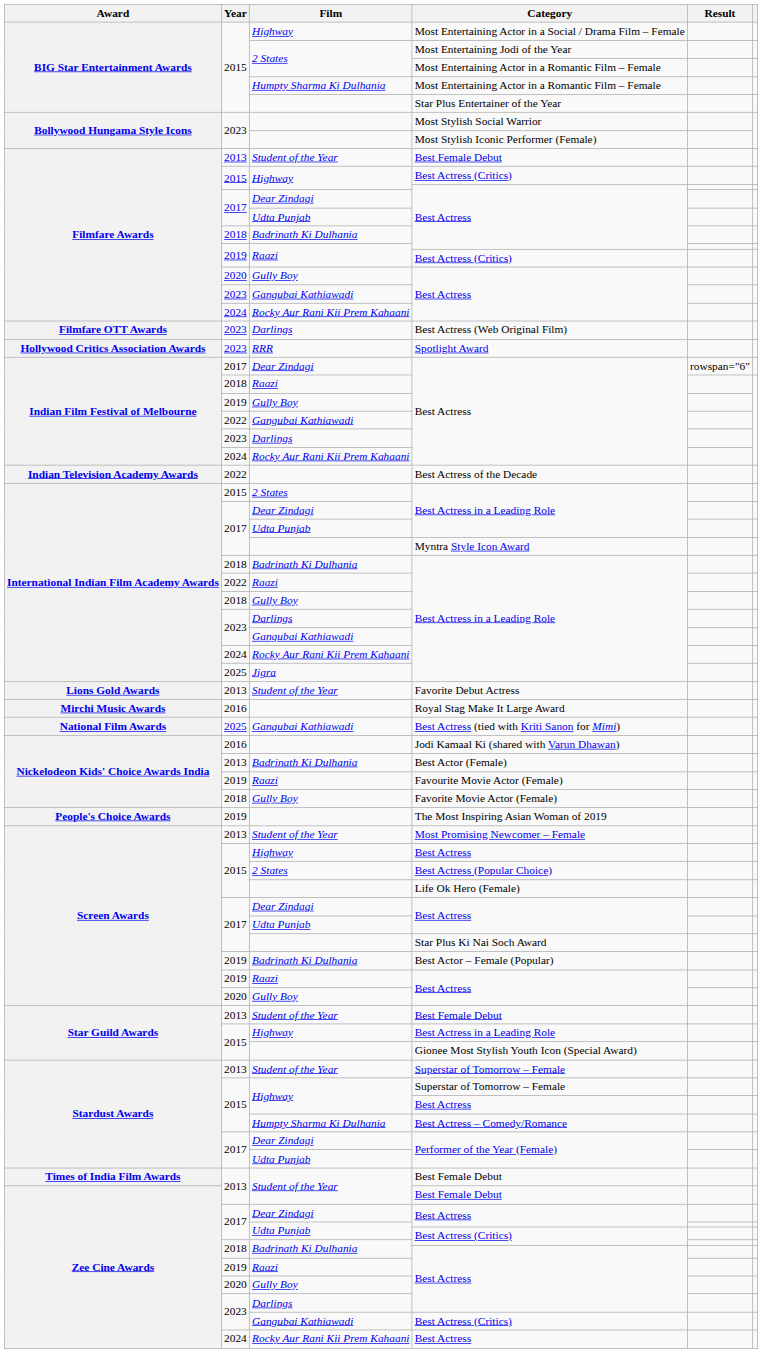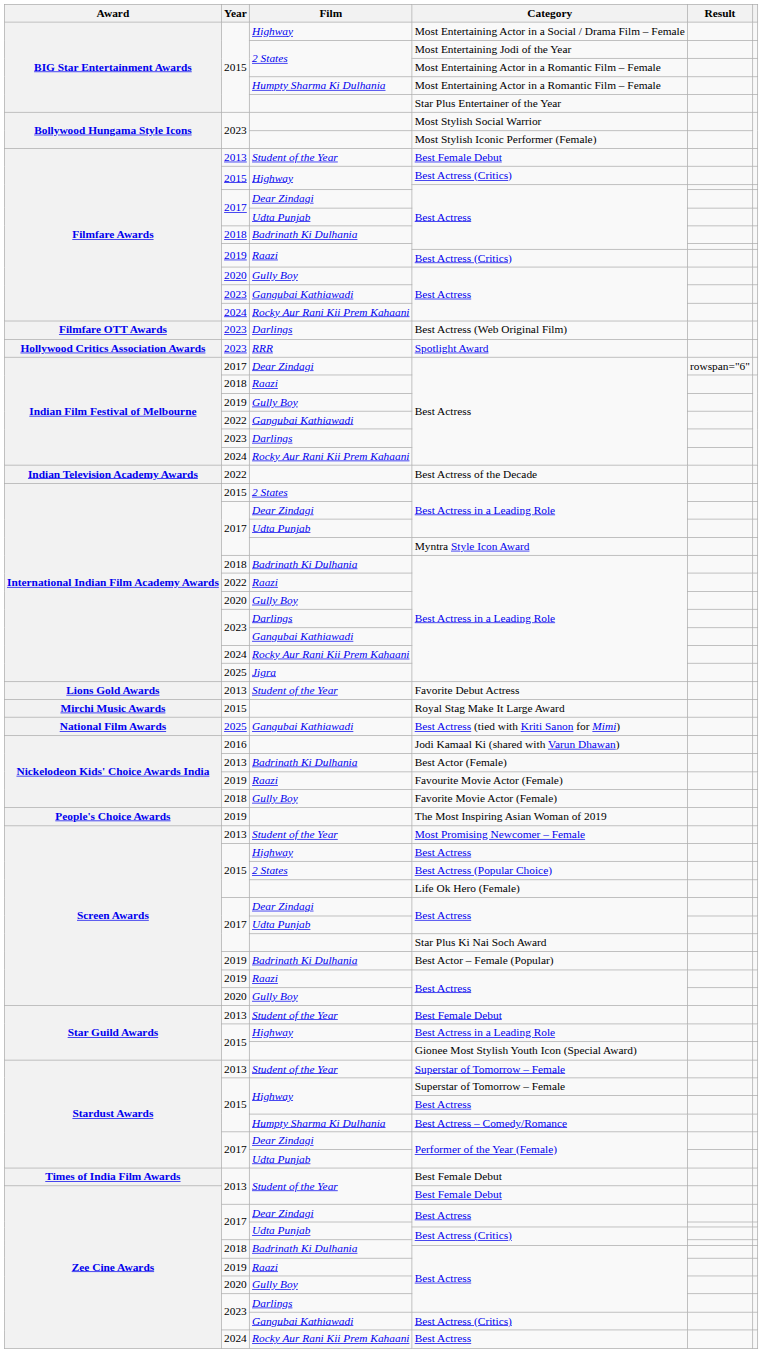Gully Boy / Best Actress in a Leading Role | Year: 2018 -> 2020
Royal Stag Make It Large Award | Year: 2016 -> 2015
